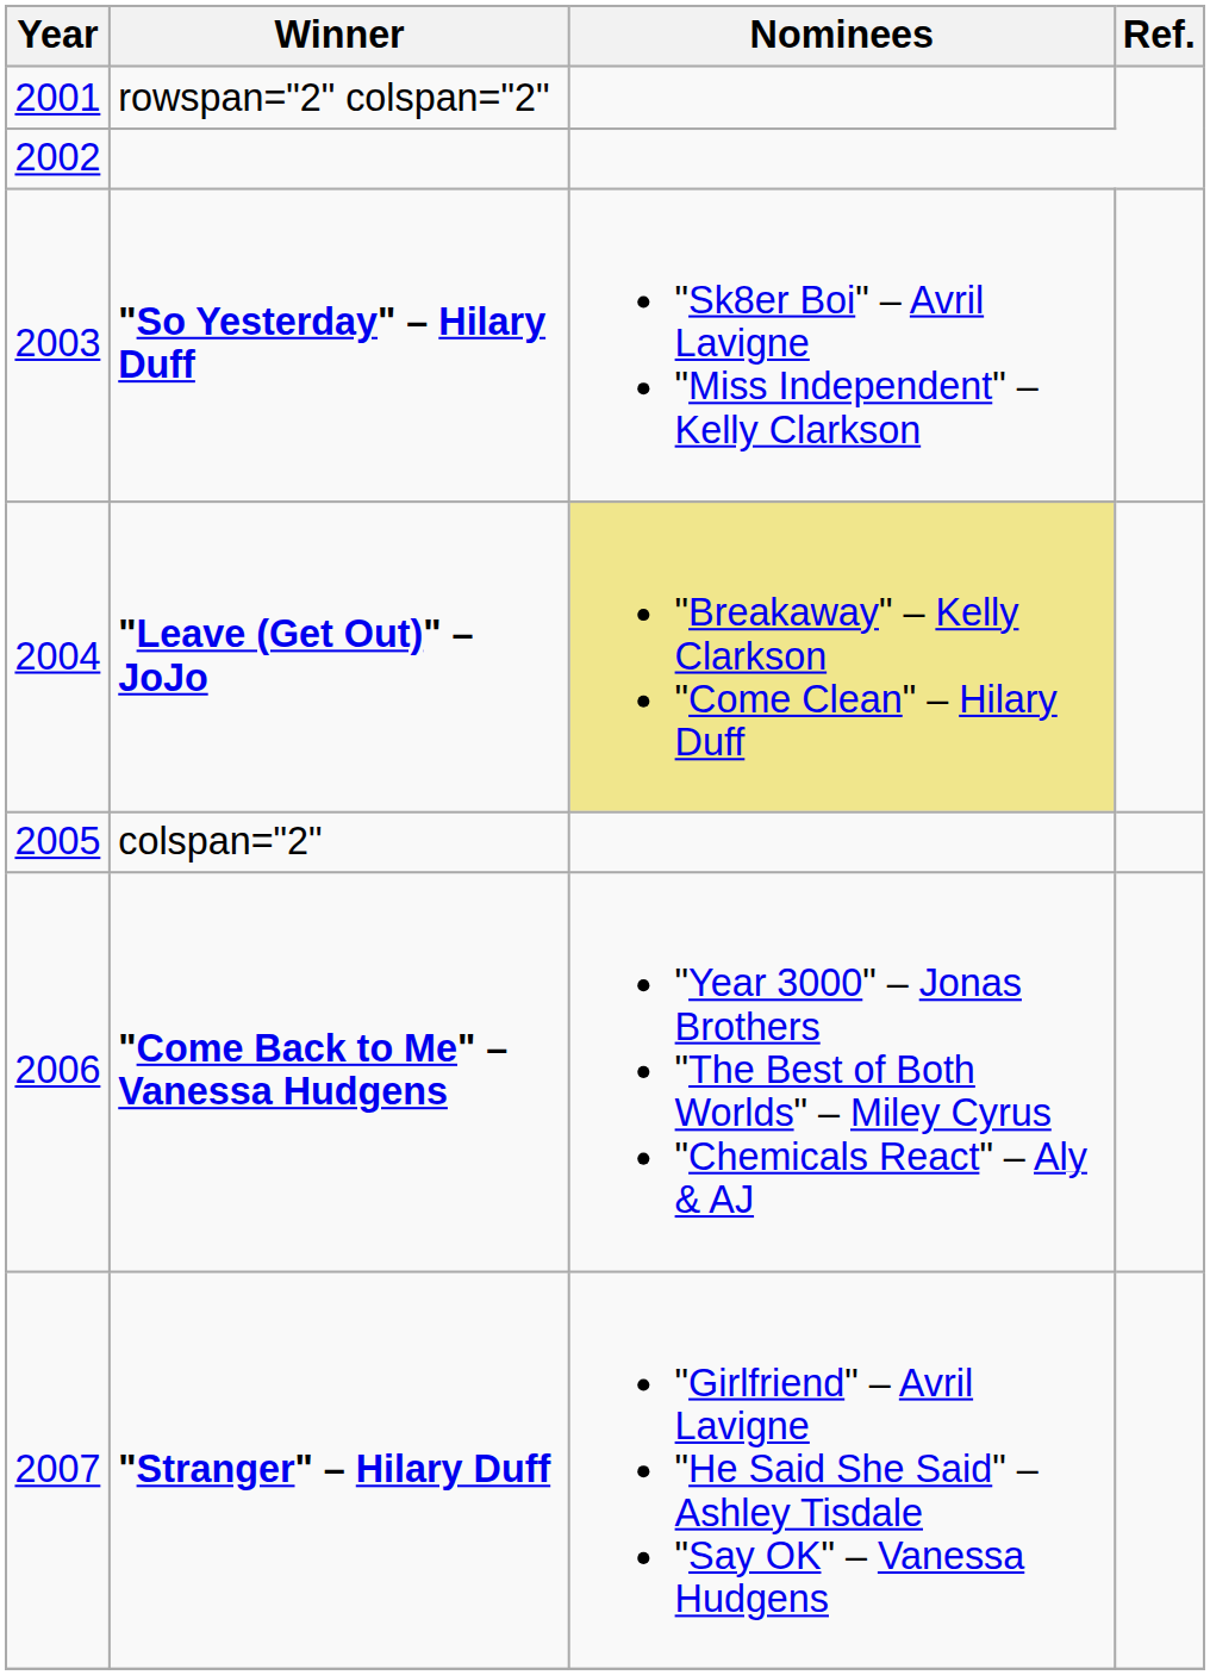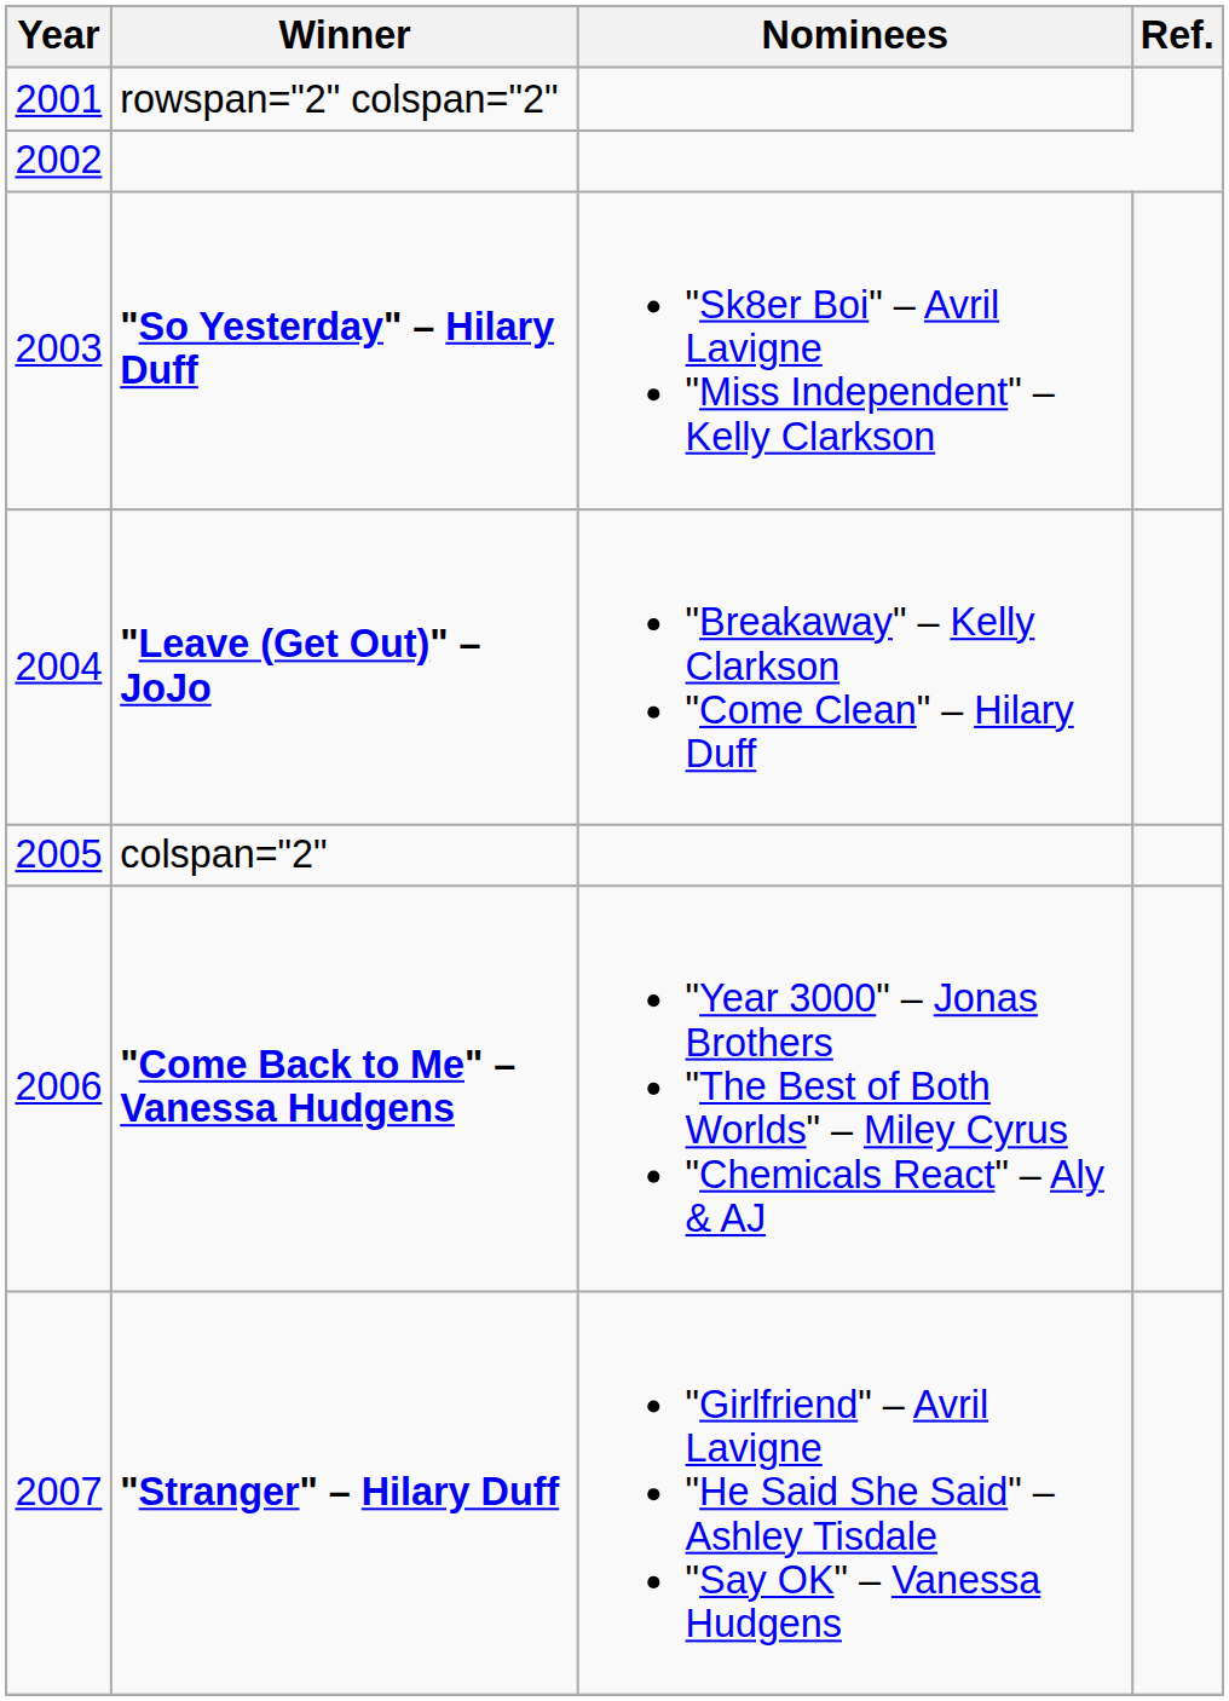"Leave (Get Out)" – JoJo | Nominees: khaki background -> no background
